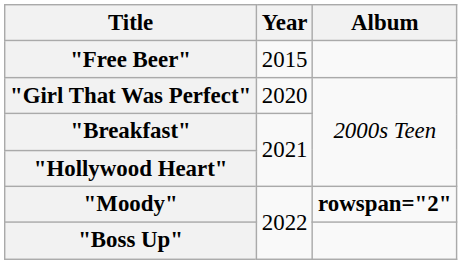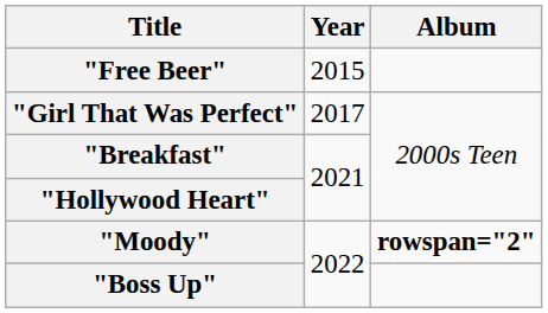"Girl That Was Perfect" | Year: 2020 -> 2017
